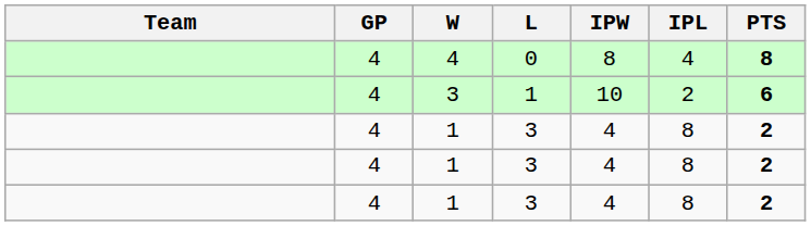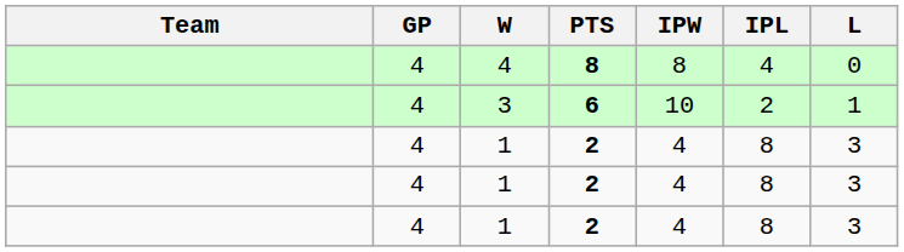columns swapped: L <-> PTS
